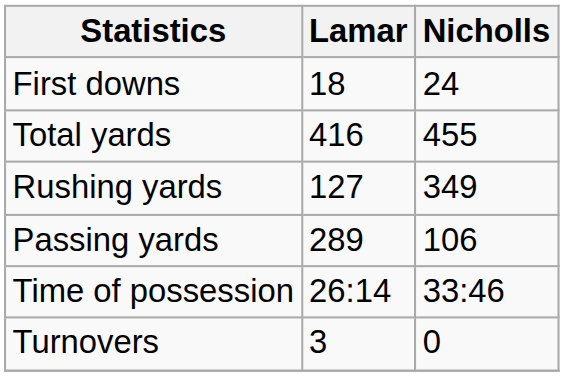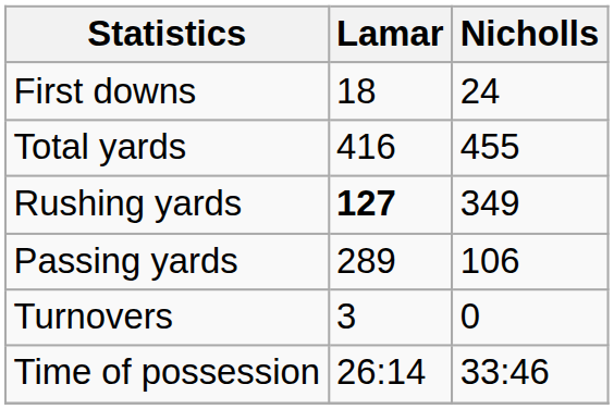Rushing yards | Lamar: normal -> bold
rows swapped: Turnovers <-> Time of possession
